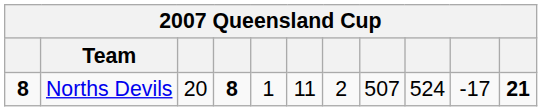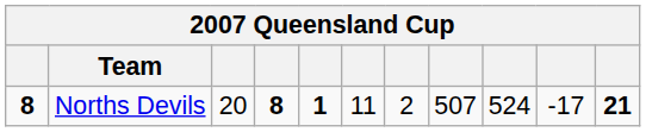Norths Devils | column 5: normal -> bold
